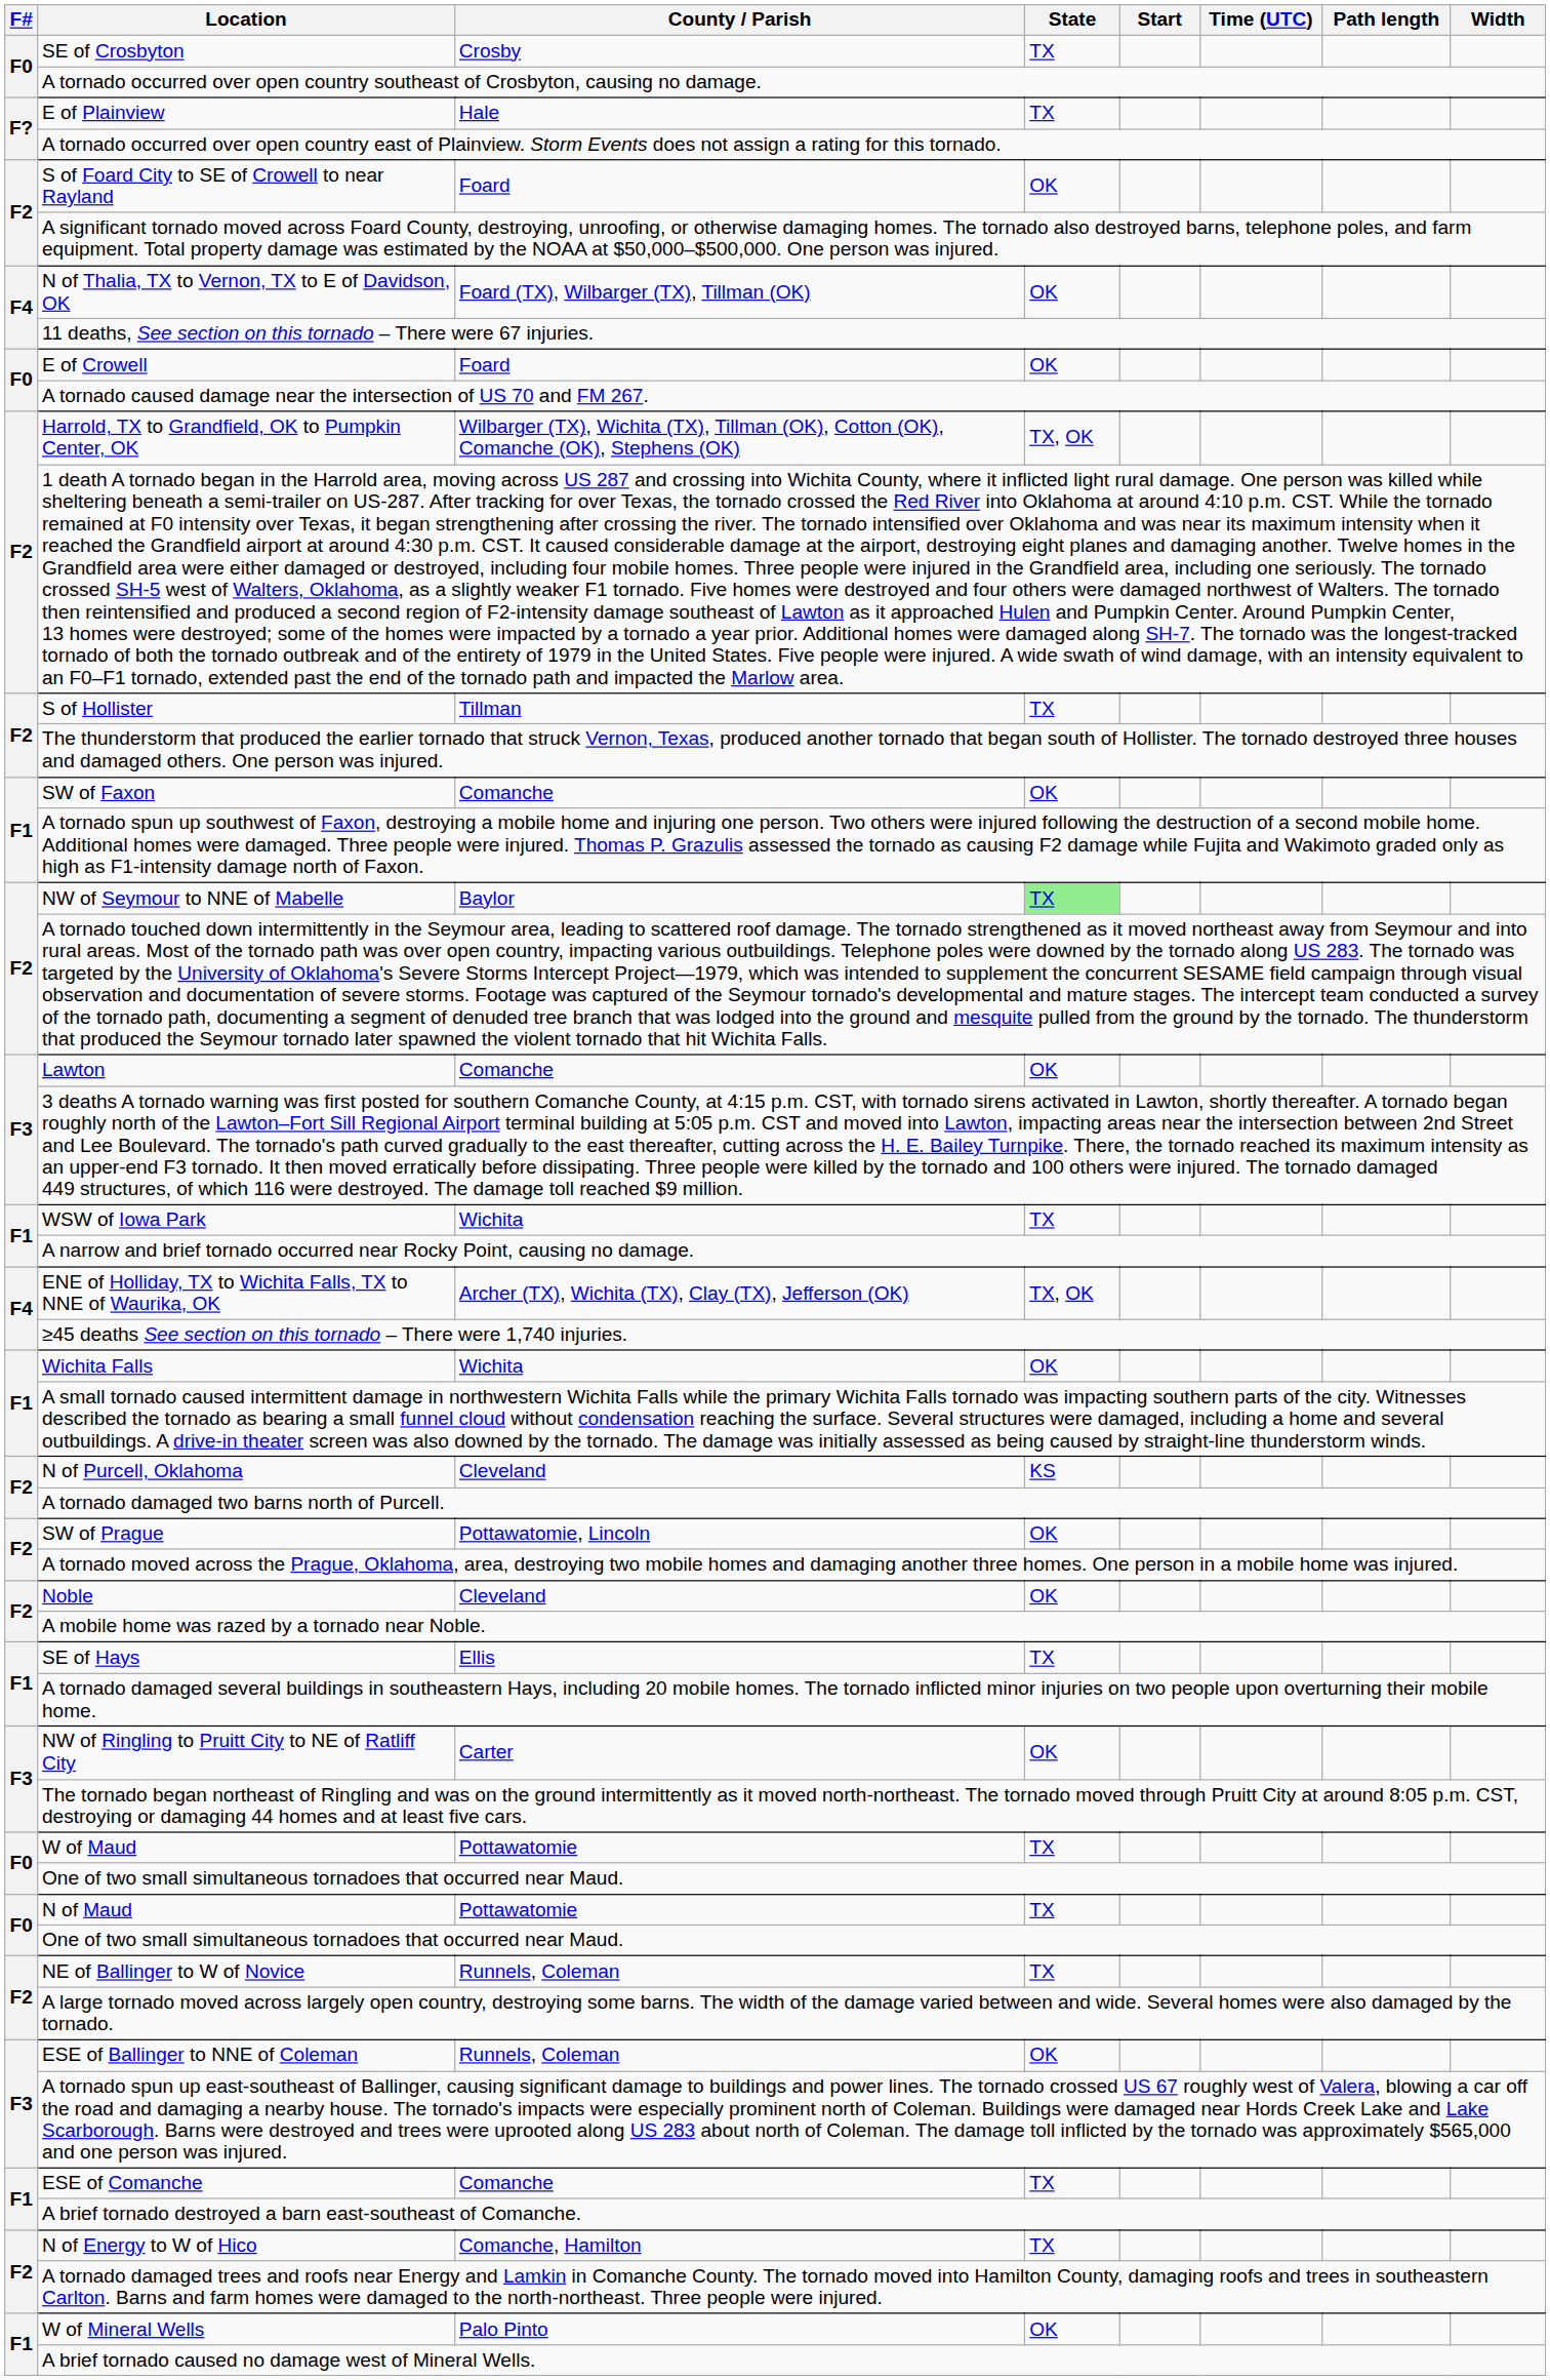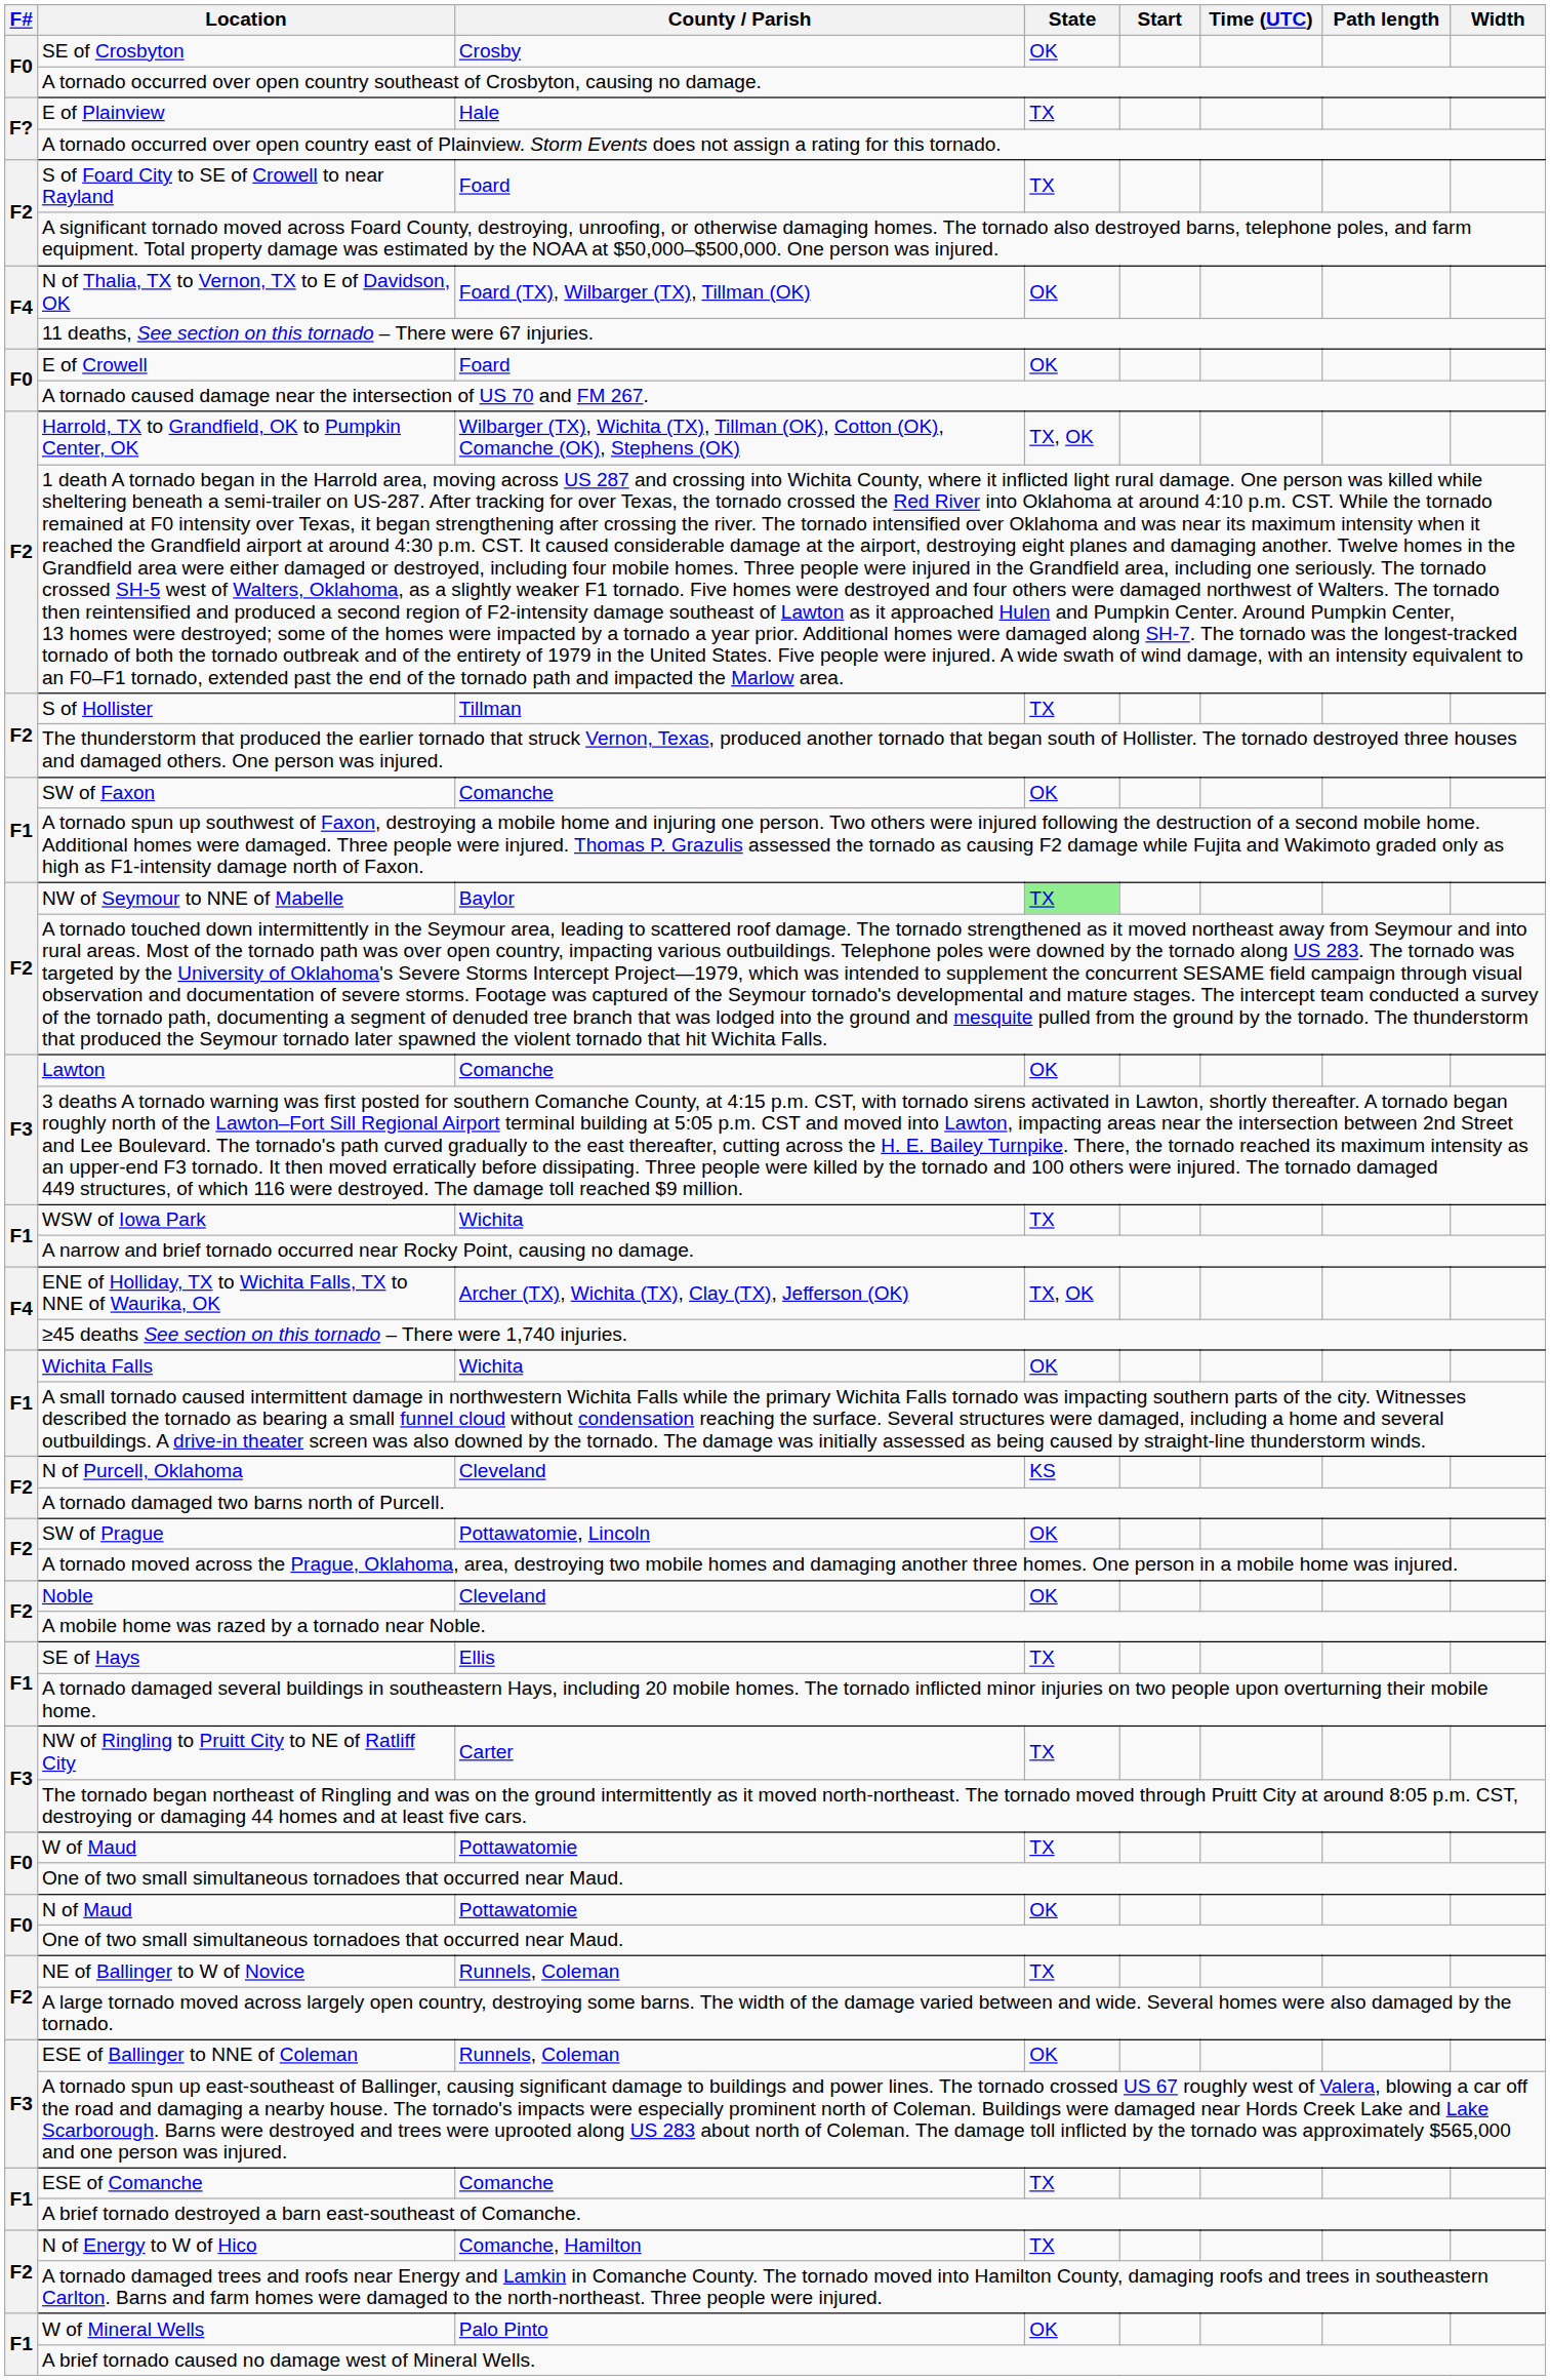SE of Crosbyton | State: TX -> OK
S of Foard City to SE of Crowell to near Rayland | State: OK -> TX
NW of Ringling to Pruitt City to NE of Ratliff City | State: OK -> TX
N of Maud | State: TX -> OK
